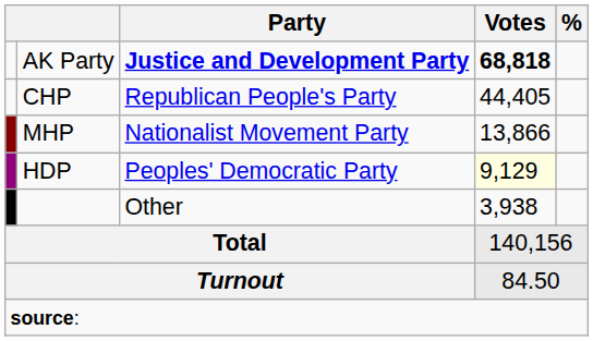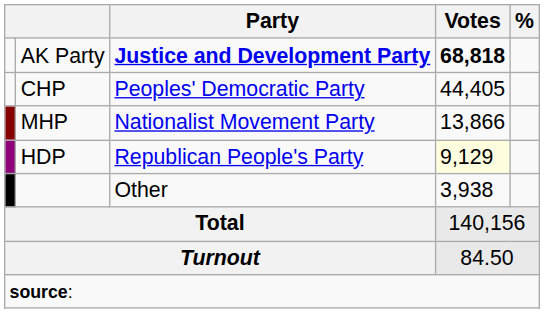CHP | Party: Republican People's Party -> Peoples' Democratic Party
HDP | Party: Peoples' Democratic Party -> Republican People's Party
